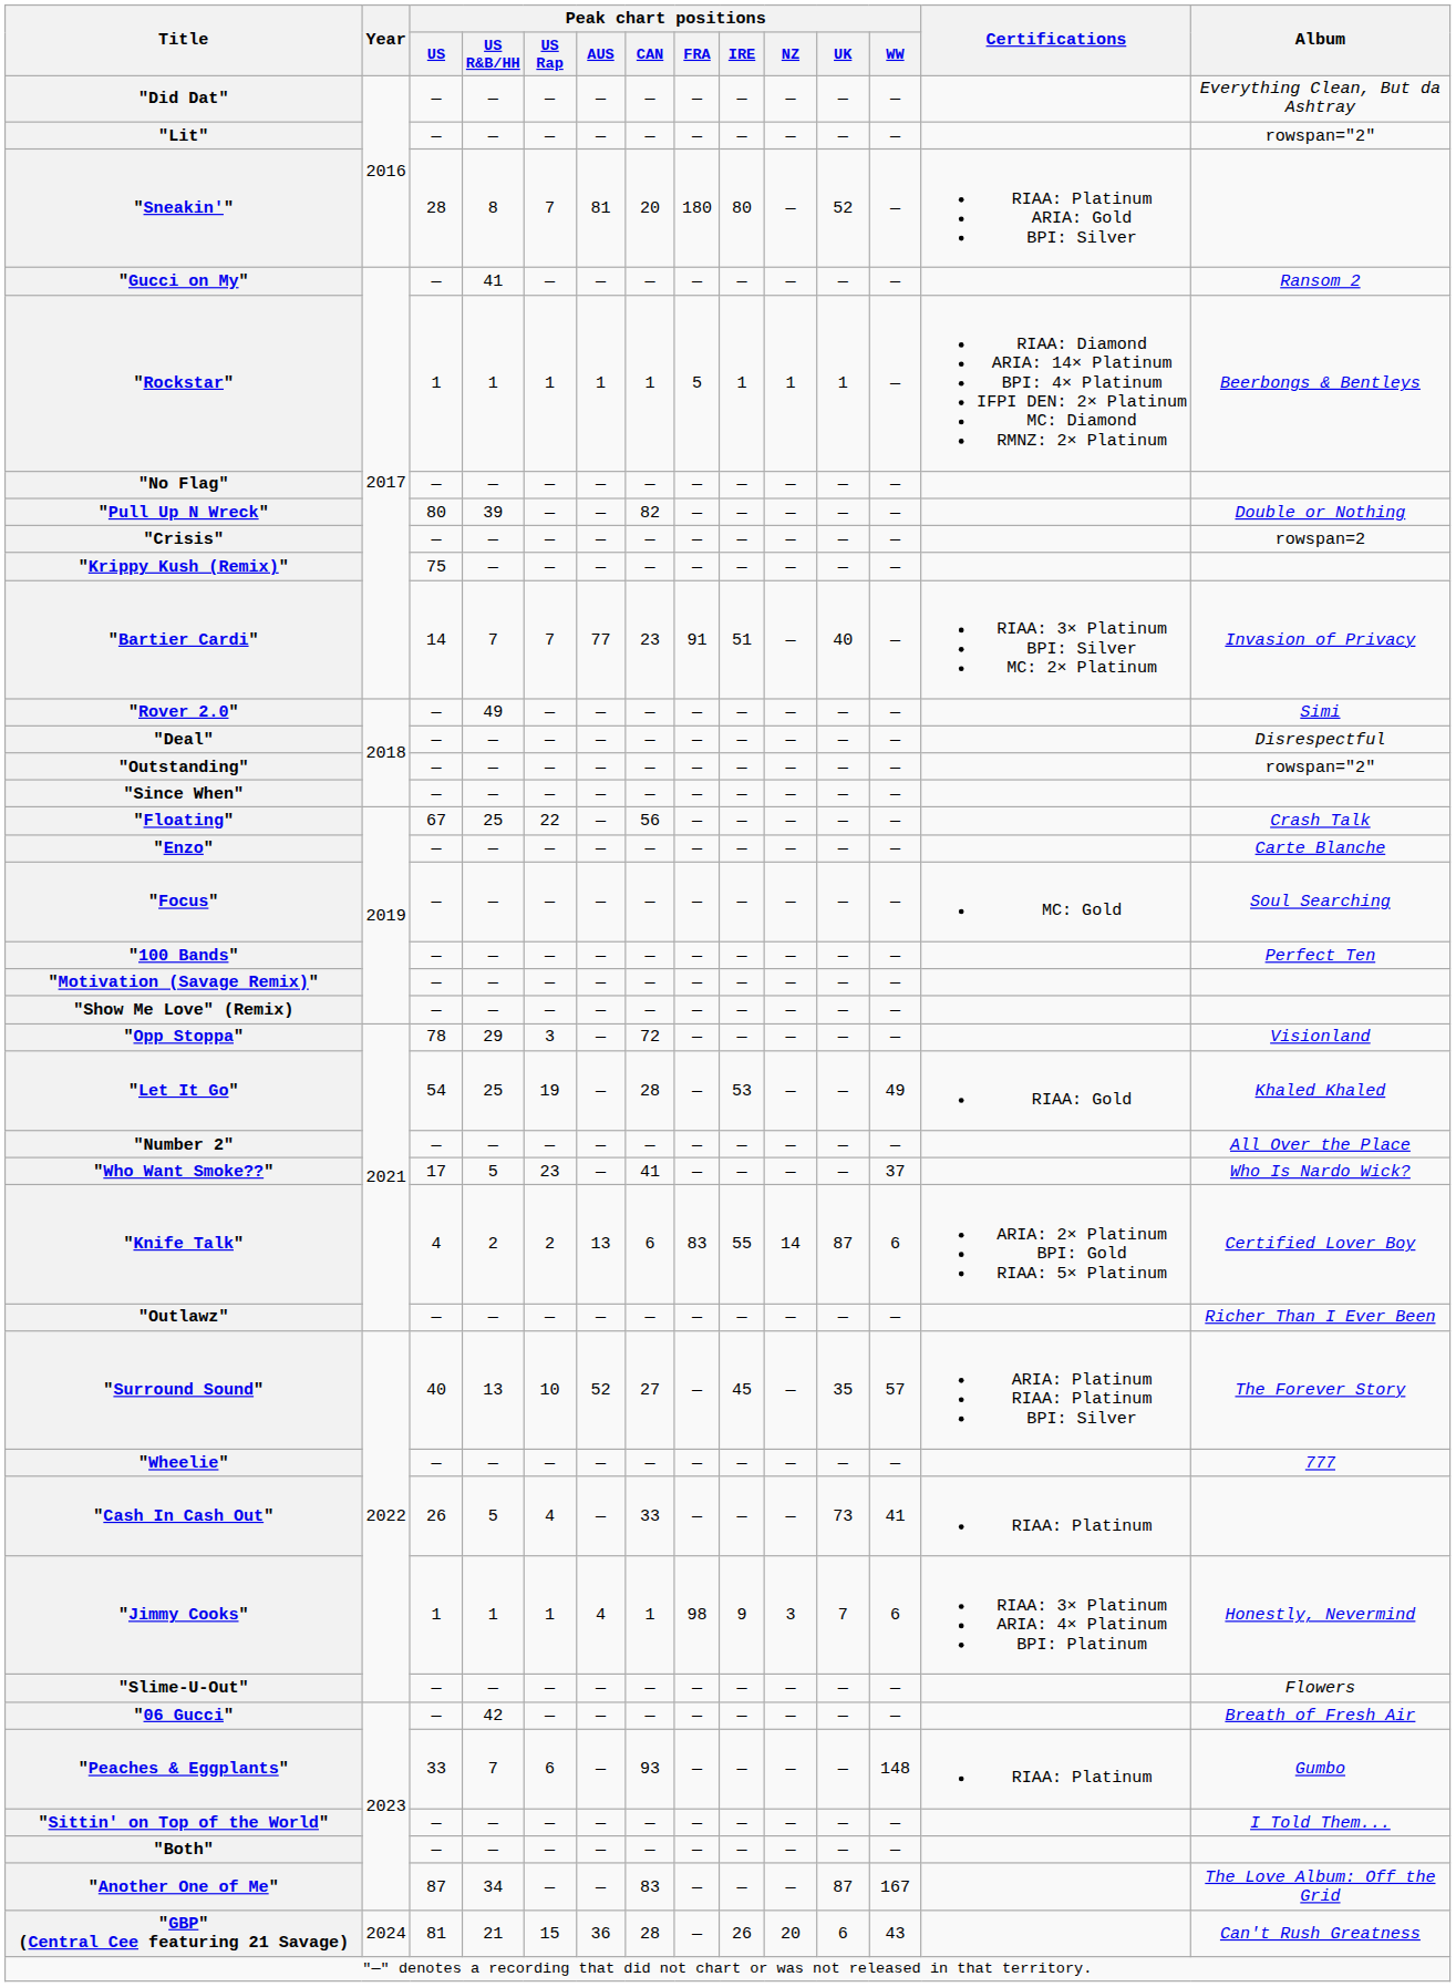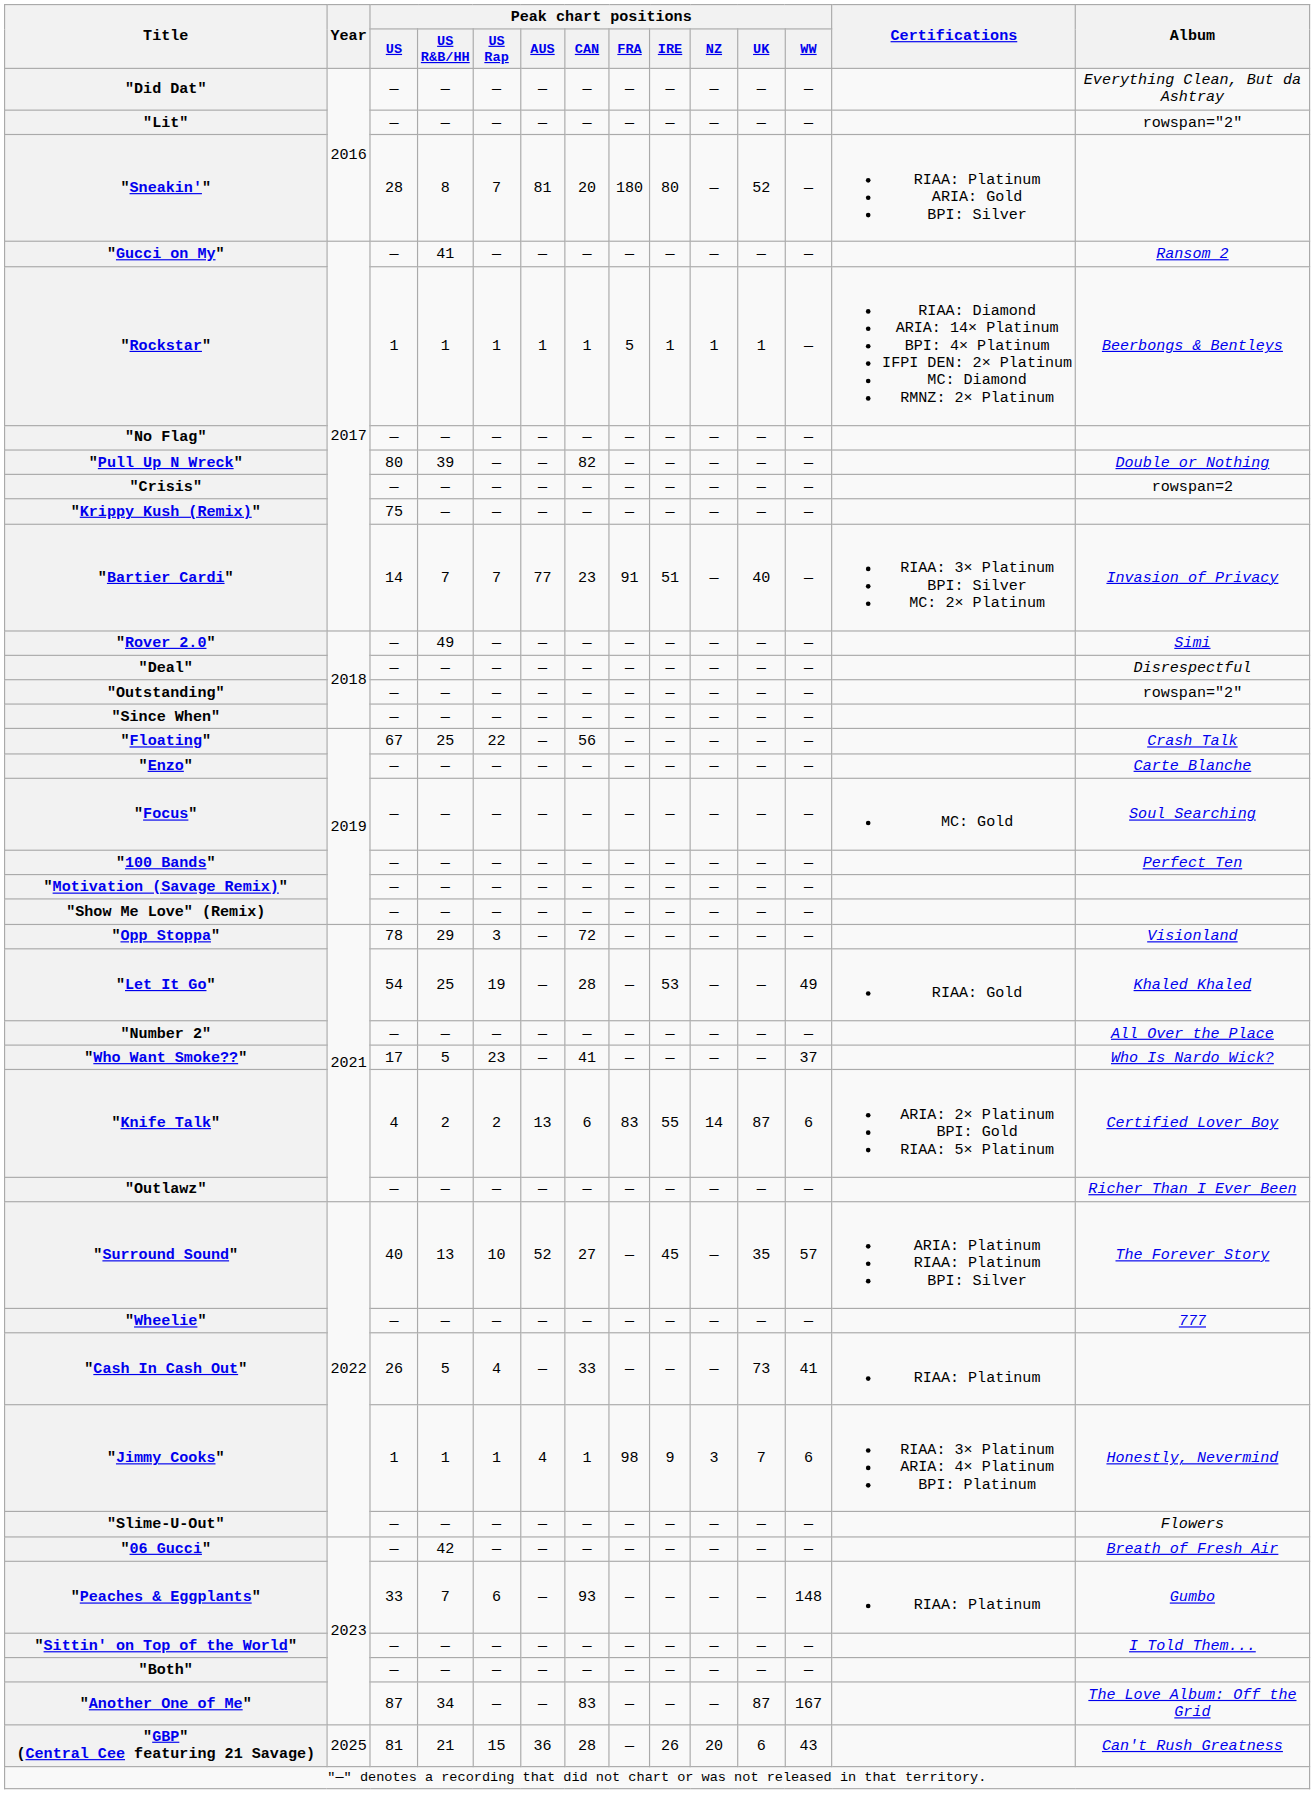"GBP" (Central Cee featuring 21 Savage) | Year: 2024 -> 2025
